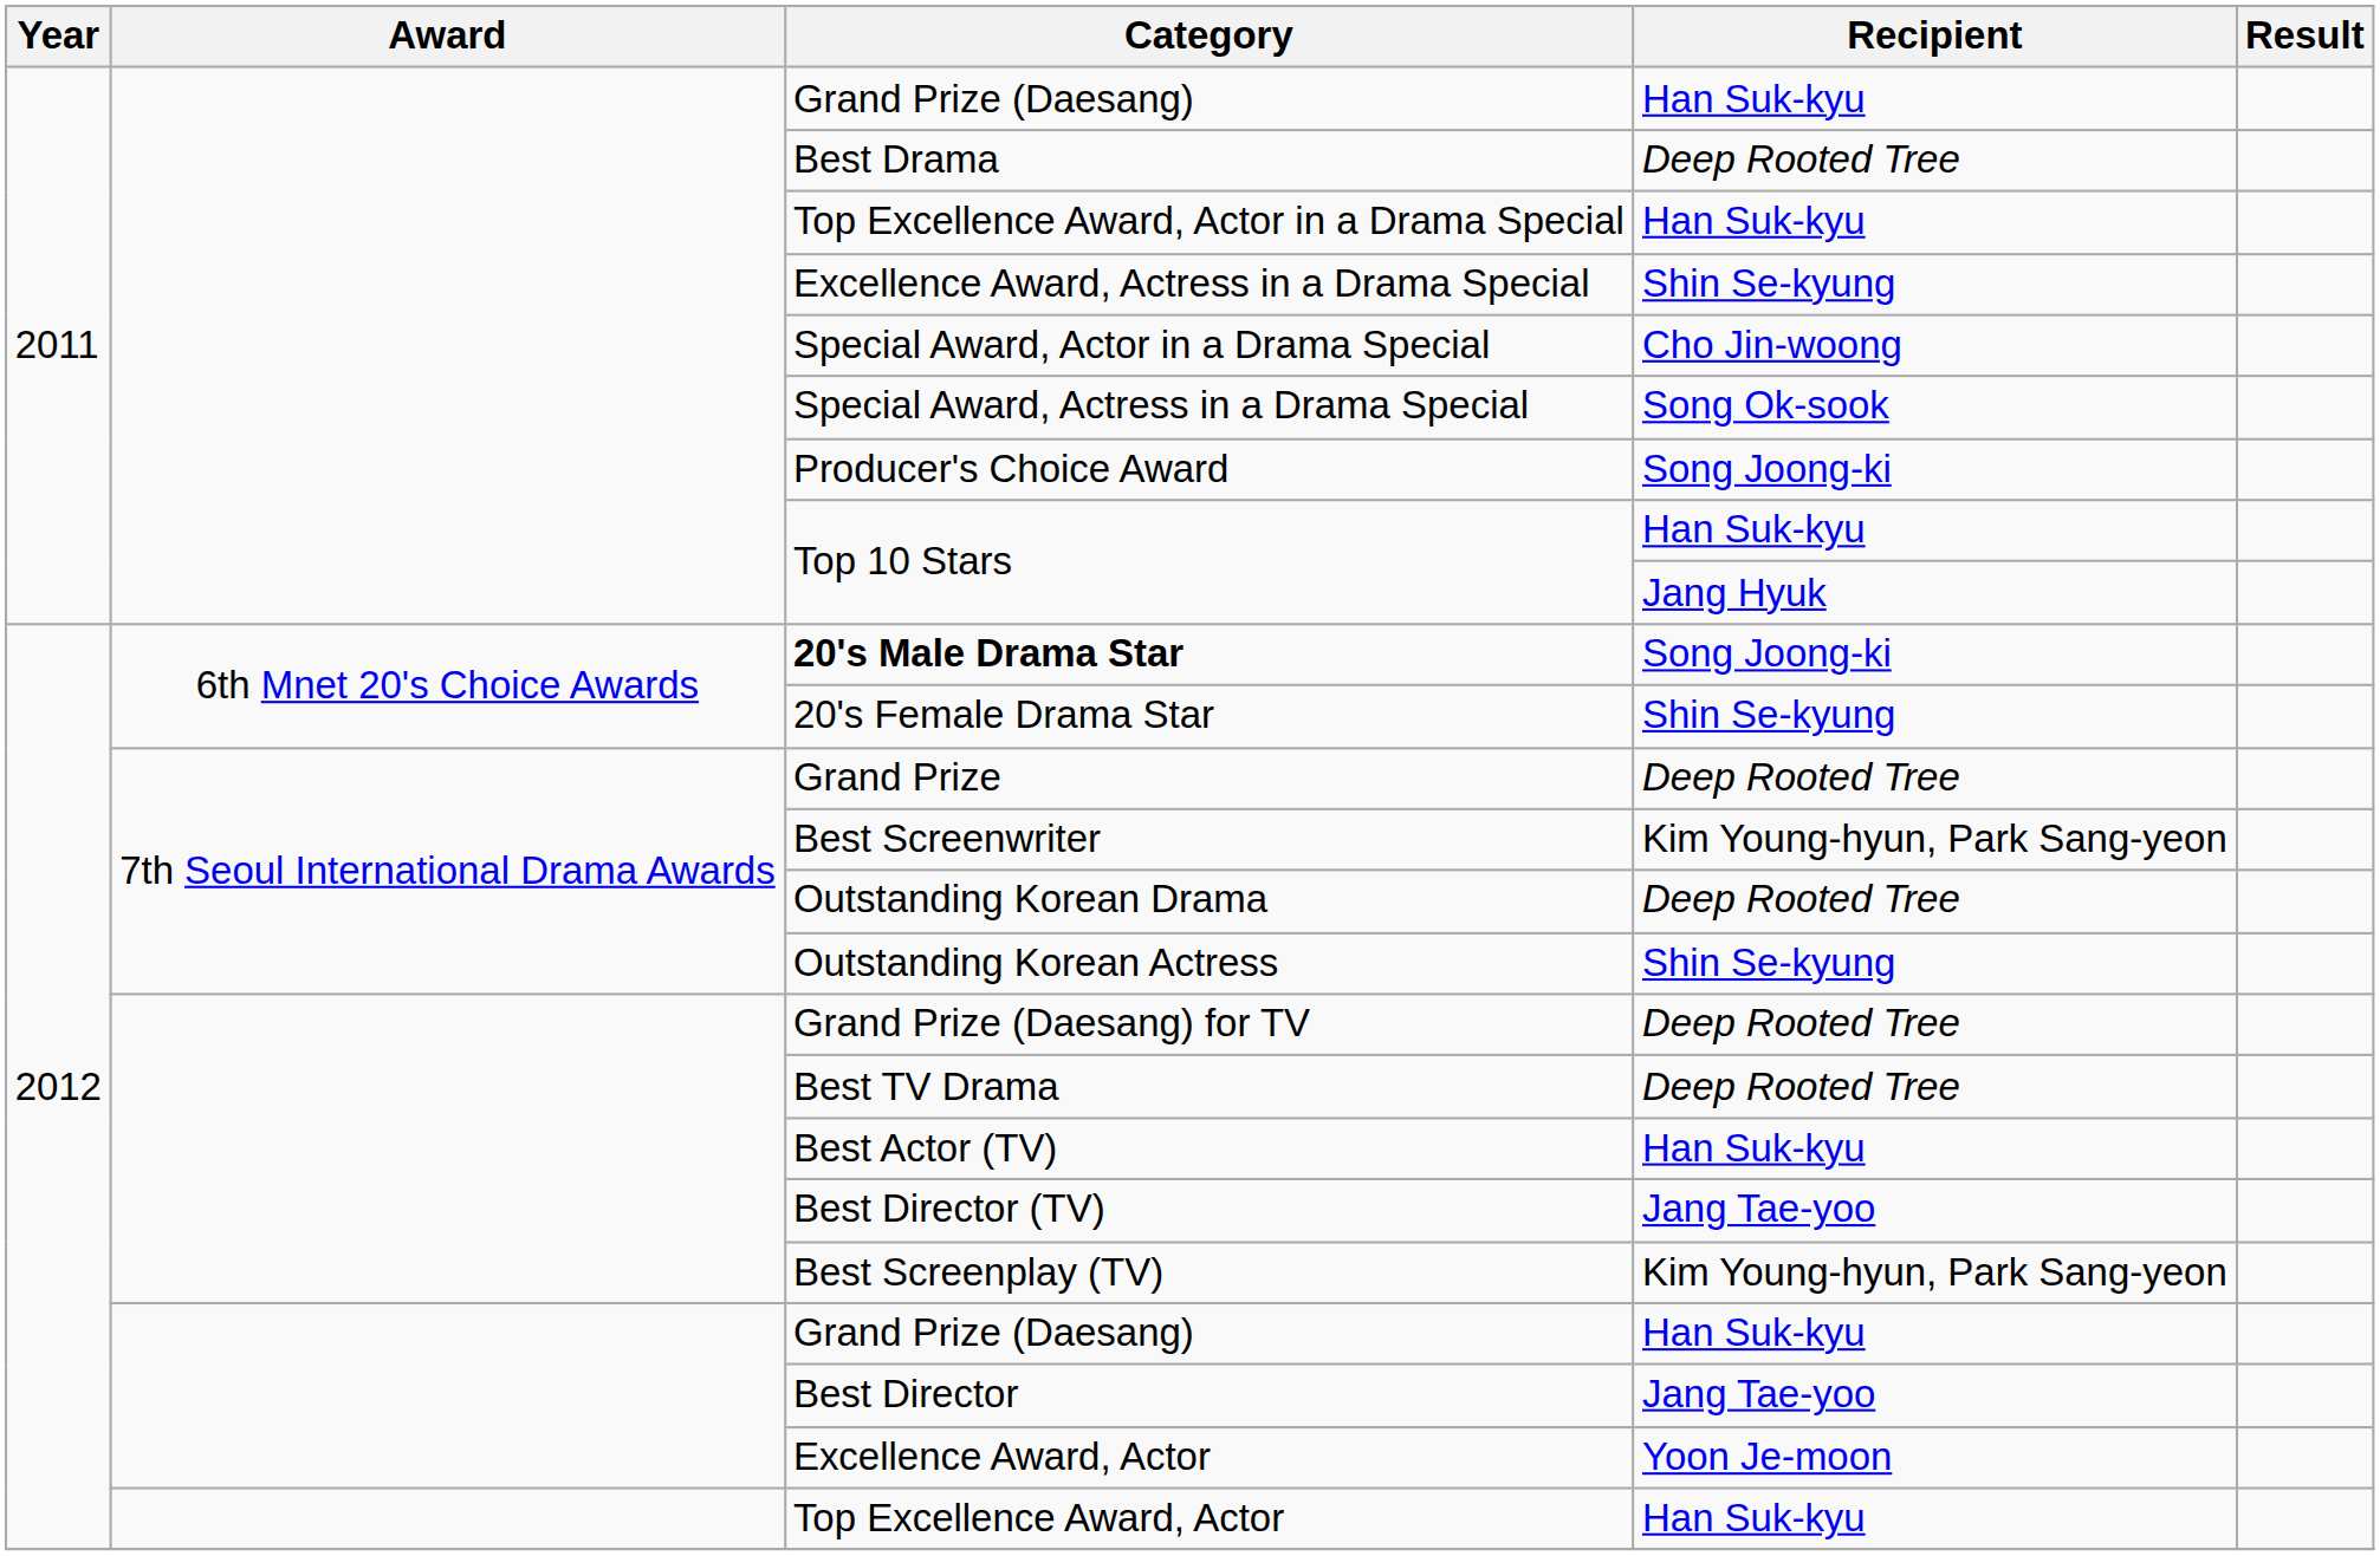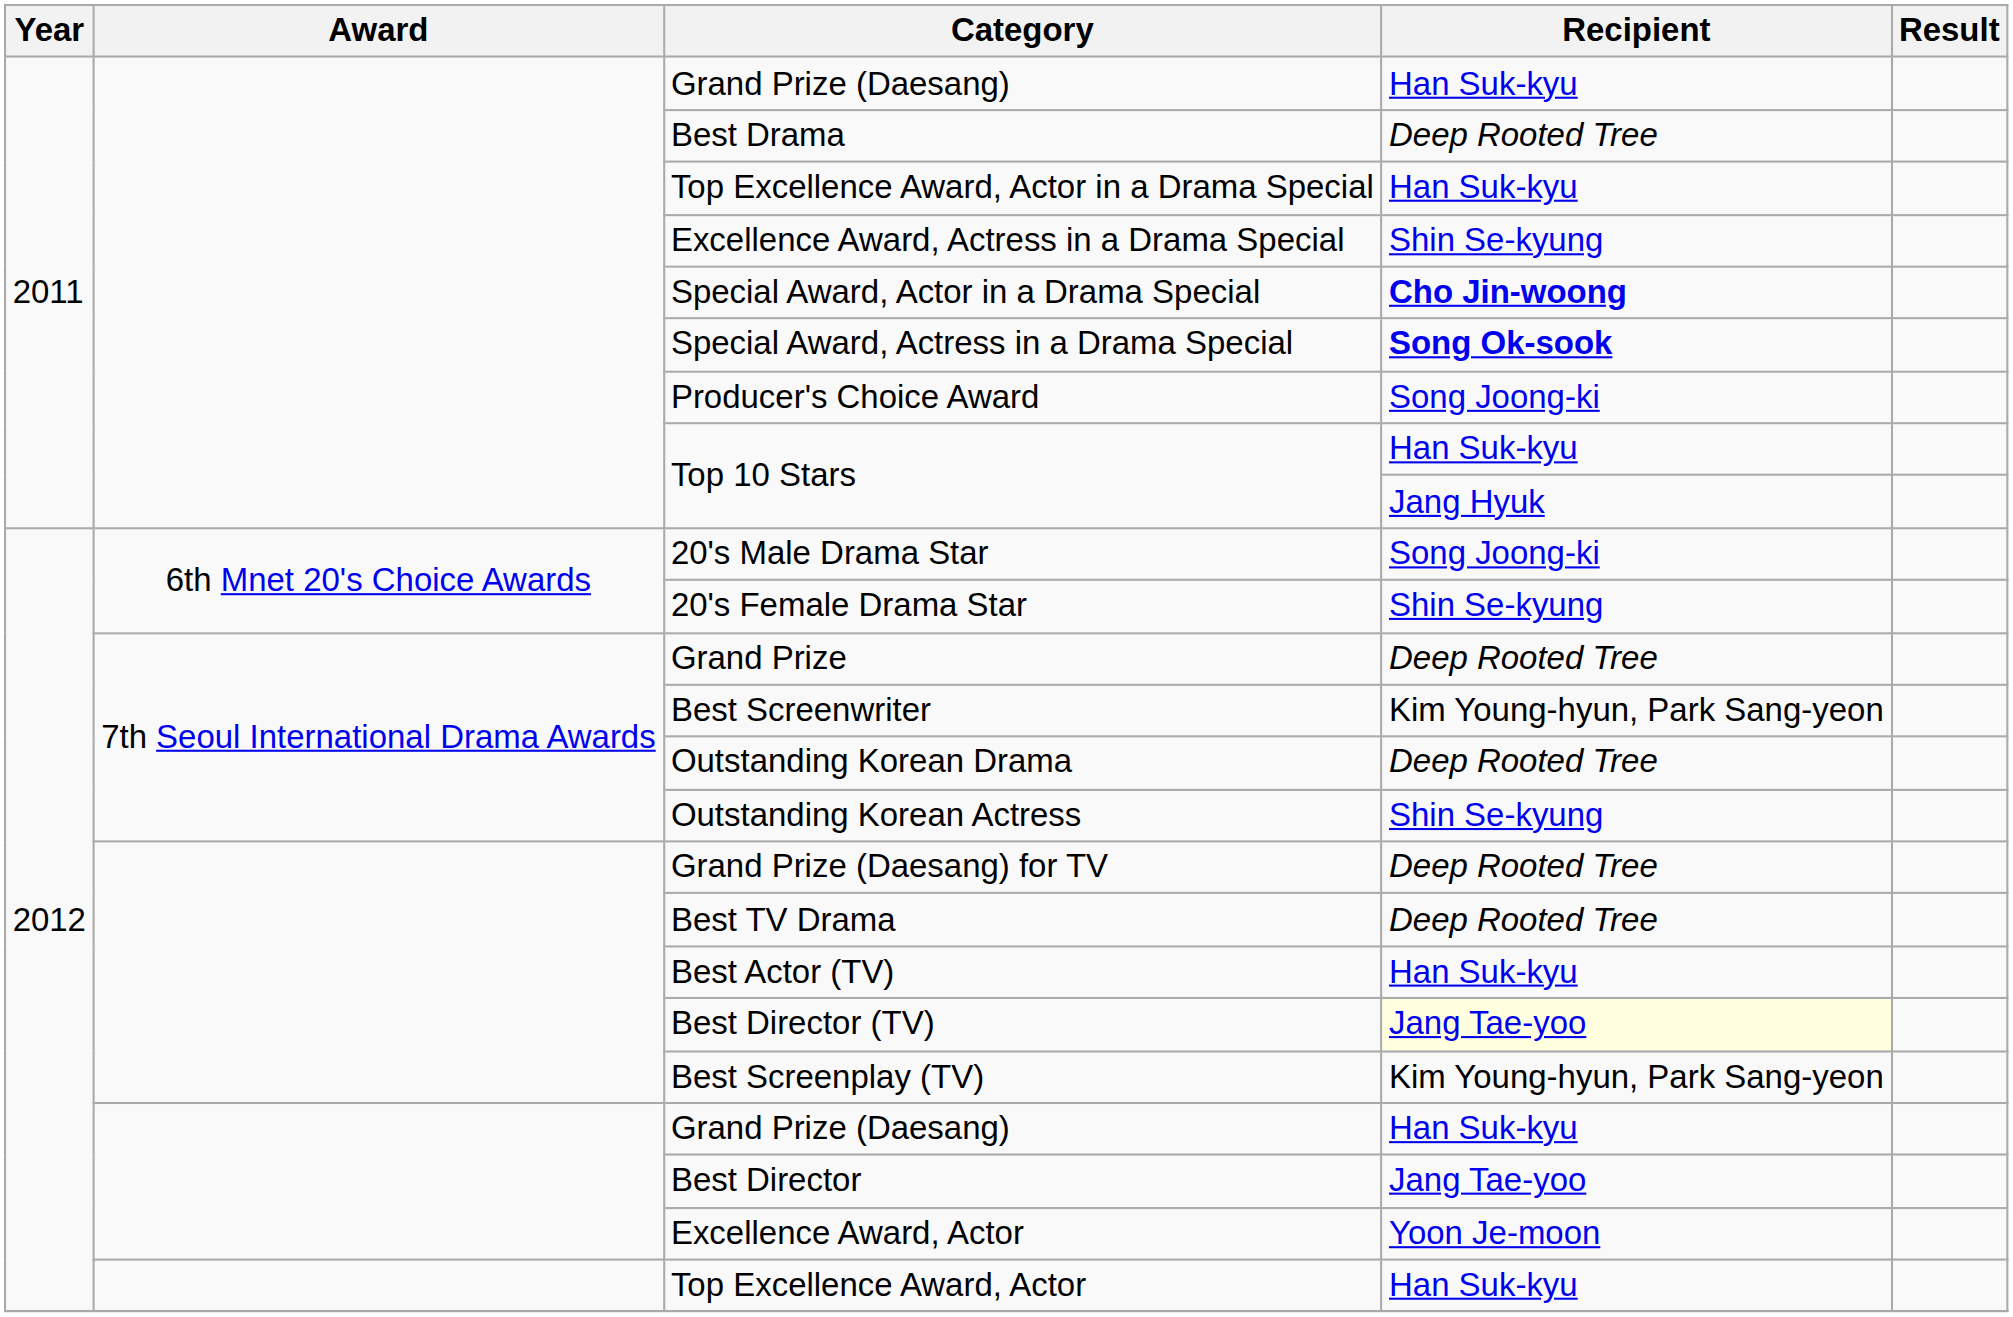Special Award, Actor in a Drama Special | Recipient: normal -> bold
Special Award, Actress in a Drama Special | Recipient: normal -> bold
20's Male Drama Star | Category: bold -> normal
Best Director (TV) | Recipient: no background -> lightyellow background
